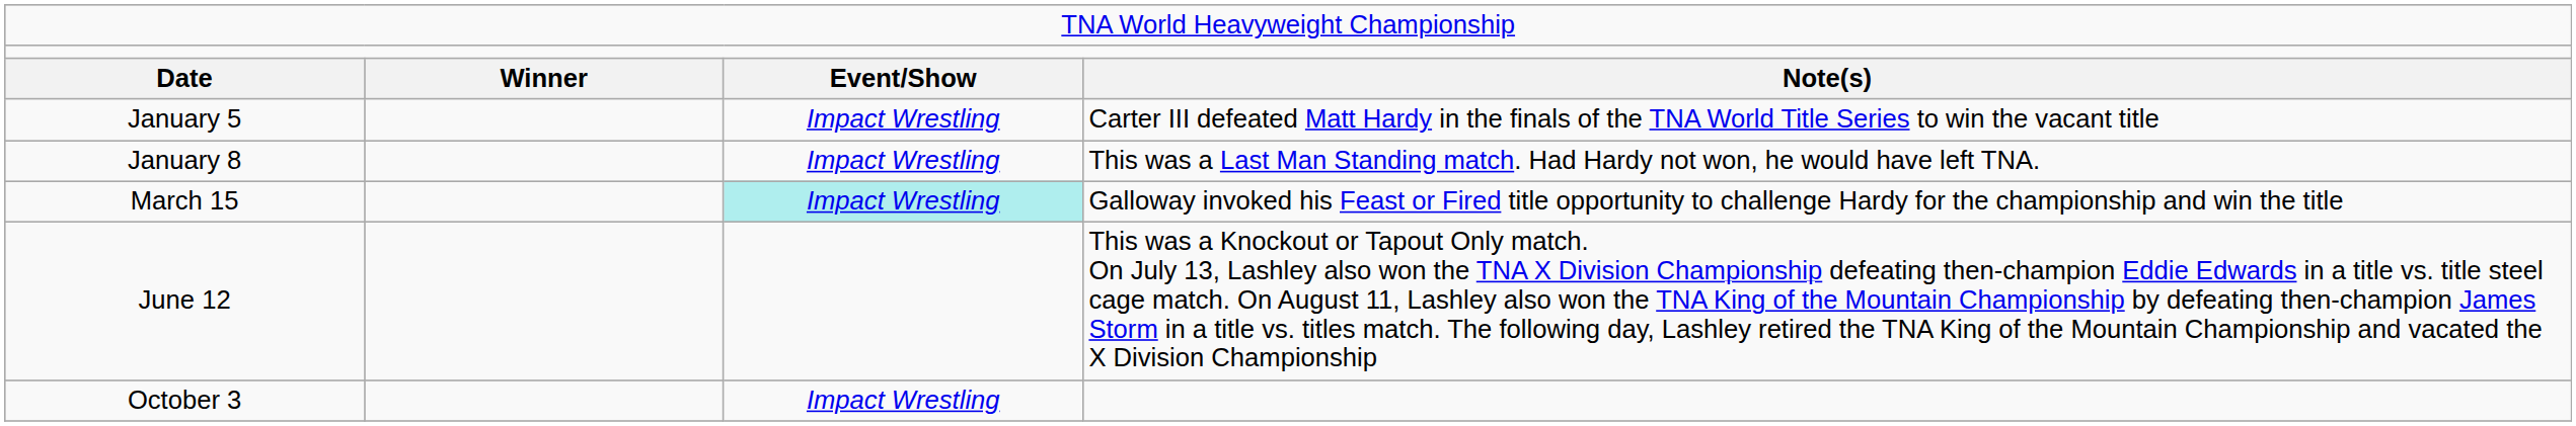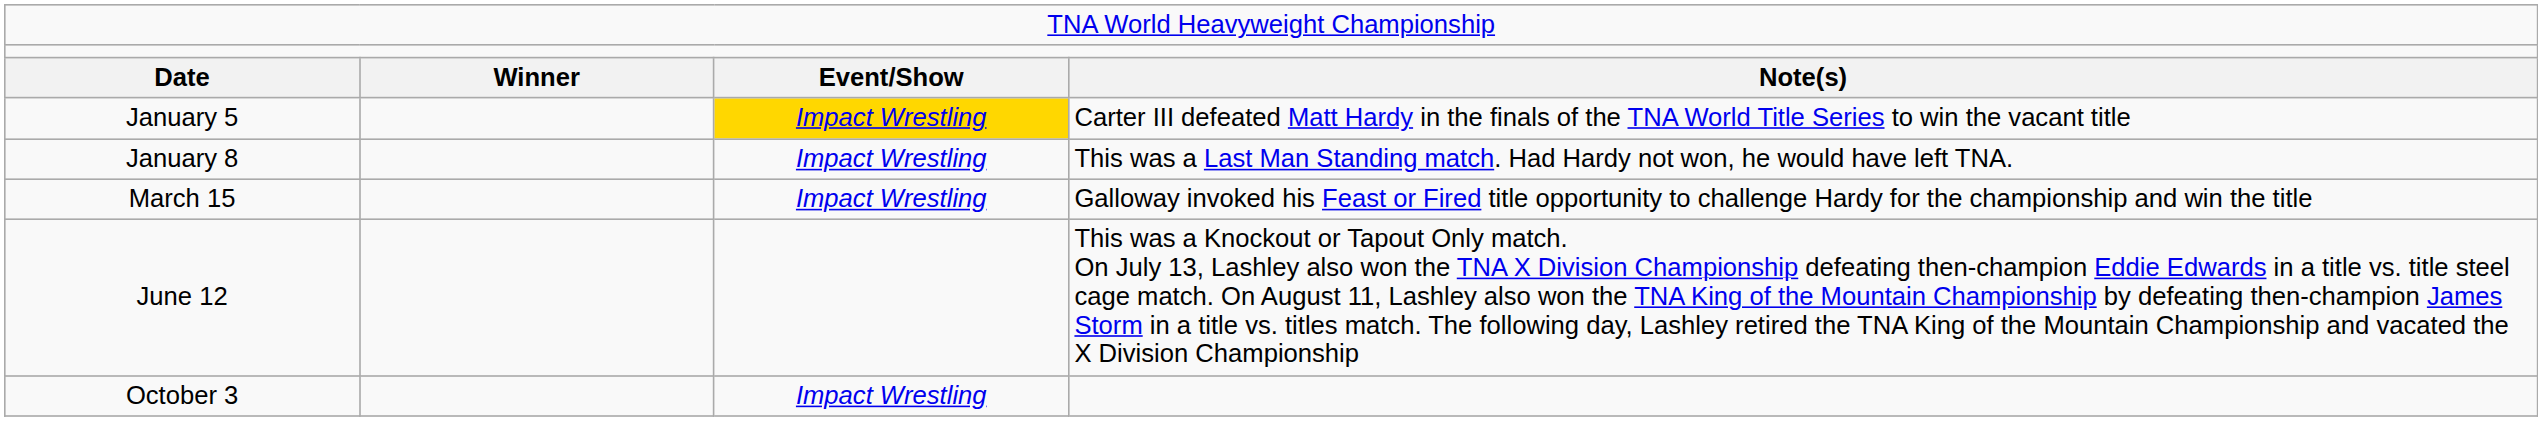January 5 | column 3: no background -> gold background
March 15 | column 3: paleturquoise background -> no background
